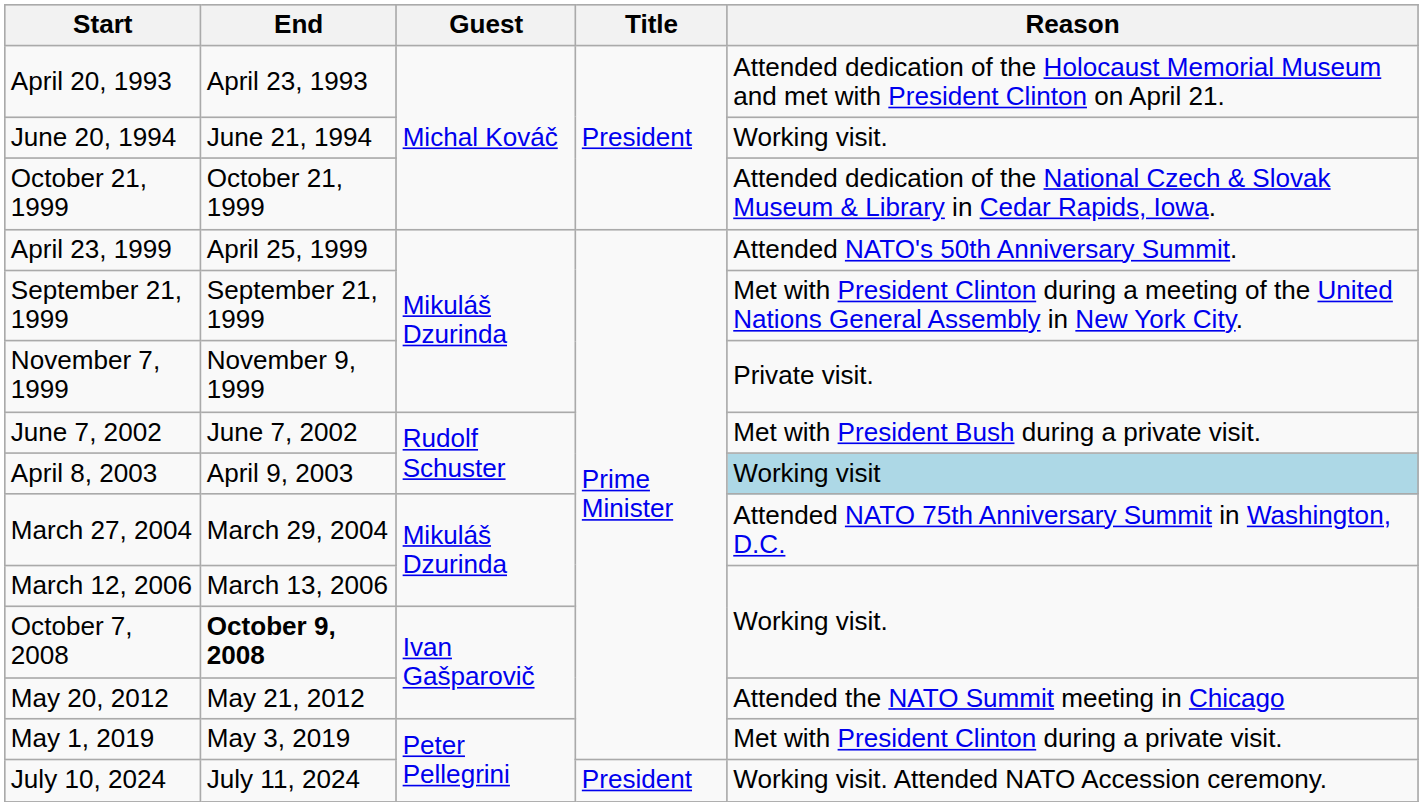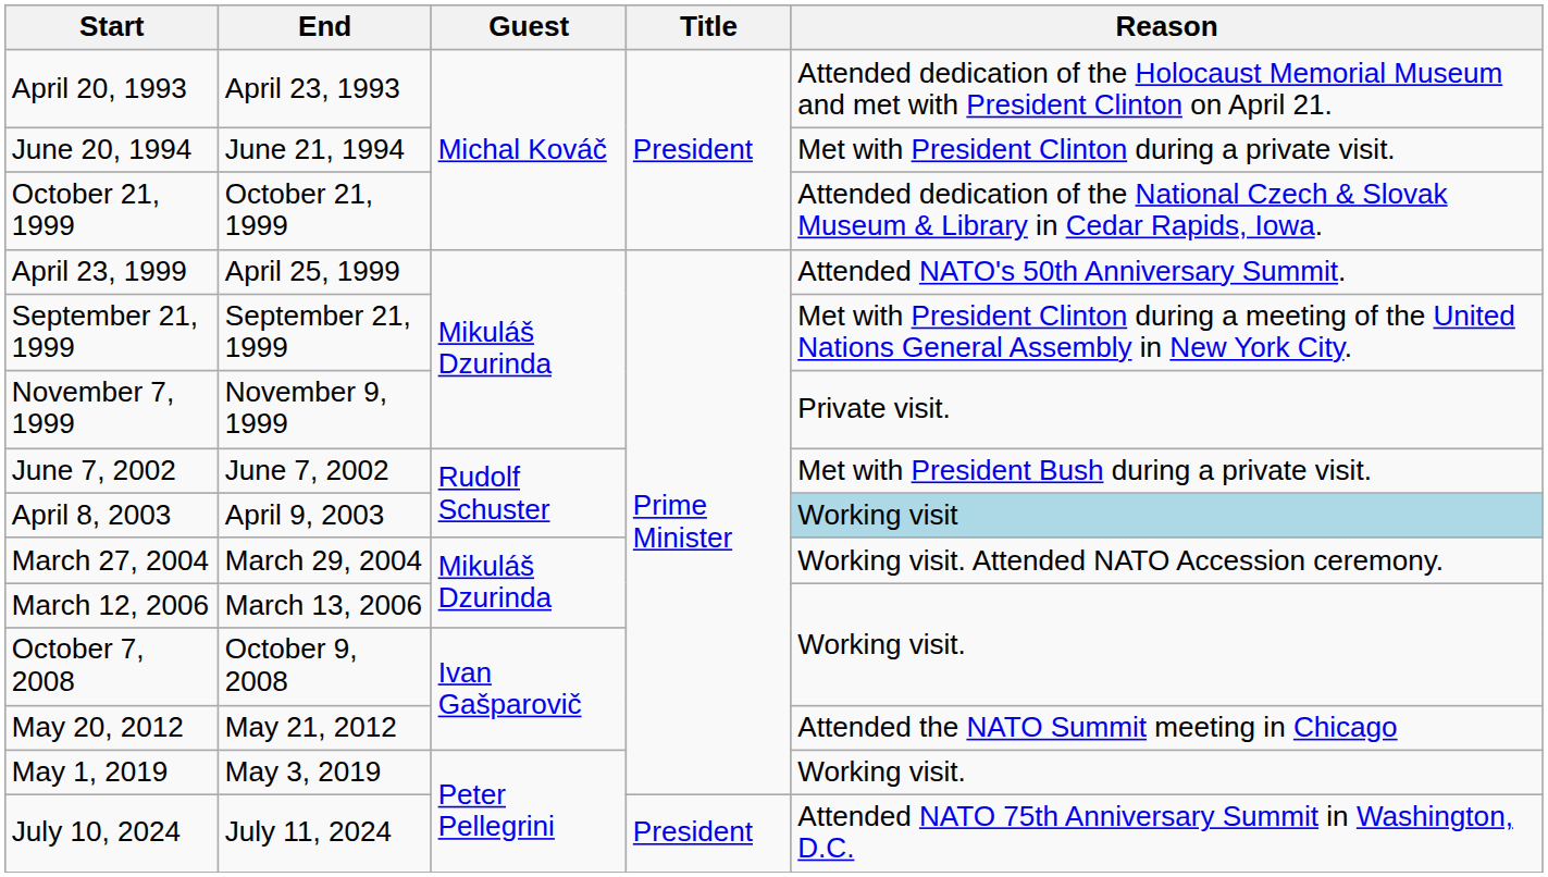June 20, 1994 | Reason: Working visit. -> Met with President Clinton during a private visit.
March 27, 2004 | Reason: Attended NATO 75th Anniversary Summit in Washington, D.C. -> Working visit. Attended NATO Accession ceremony.
October 7, 2008 | End: bold -> normal
May 1, 2019 | Reason: Met with President Clinton during a private visit. -> Working visit.
July 10, 2024 | Reason: Working visit. Attended NATO Accession ceremony. -> Attended NATO 75th Anniversary Summit in Washington, D.C.
